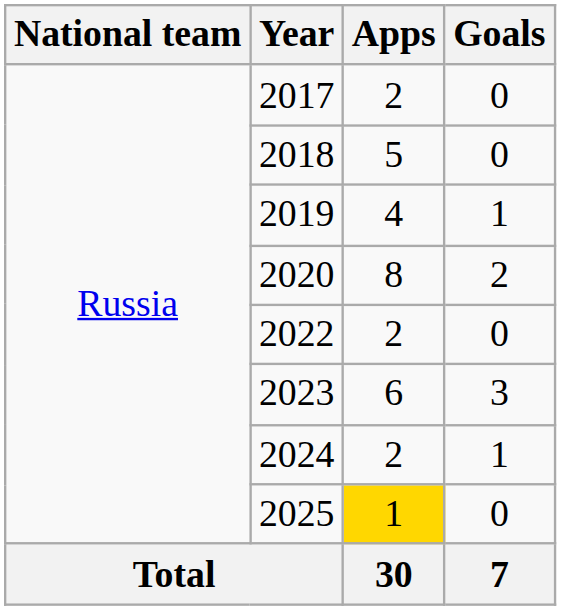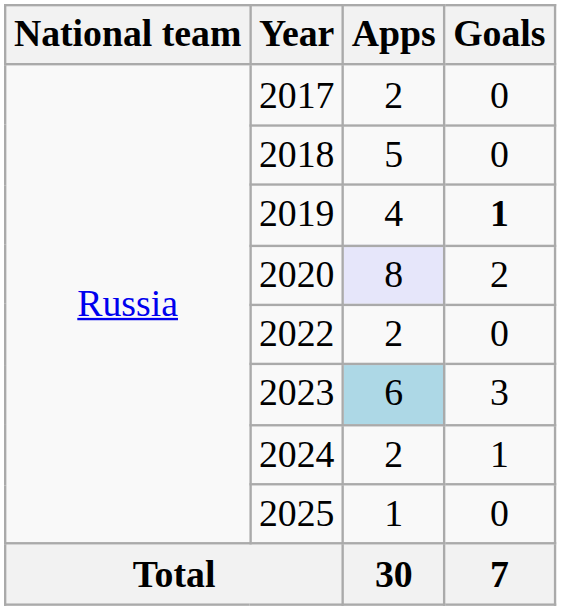2019 | Goals: normal -> bold
2020 | Apps: no background -> lavender background
2023 | Apps: no background -> lightblue background
2025 | Apps: gold background -> no background
